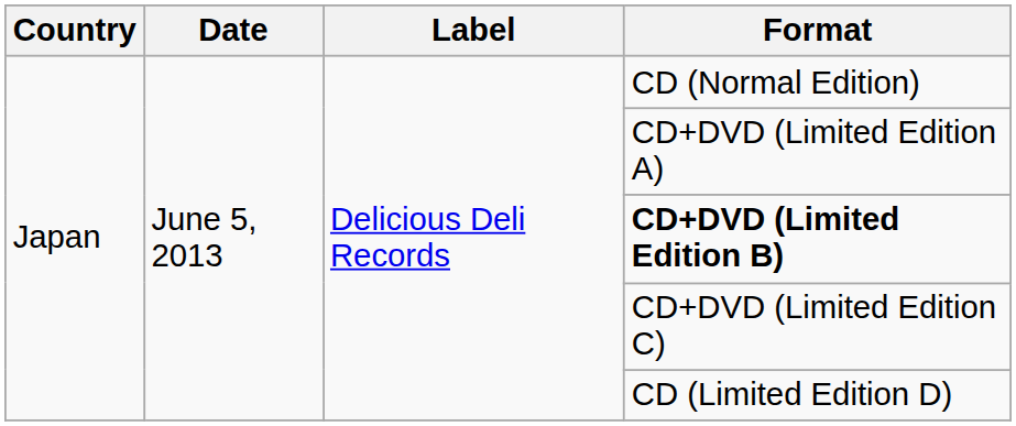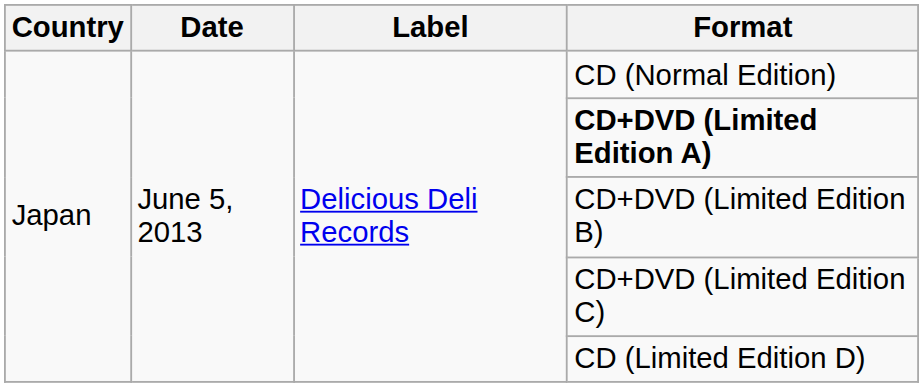CD+DVD (Limited Edition A) | Format: normal -> bold
CD+DVD (Limited Edition B) | Format: bold -> normal
